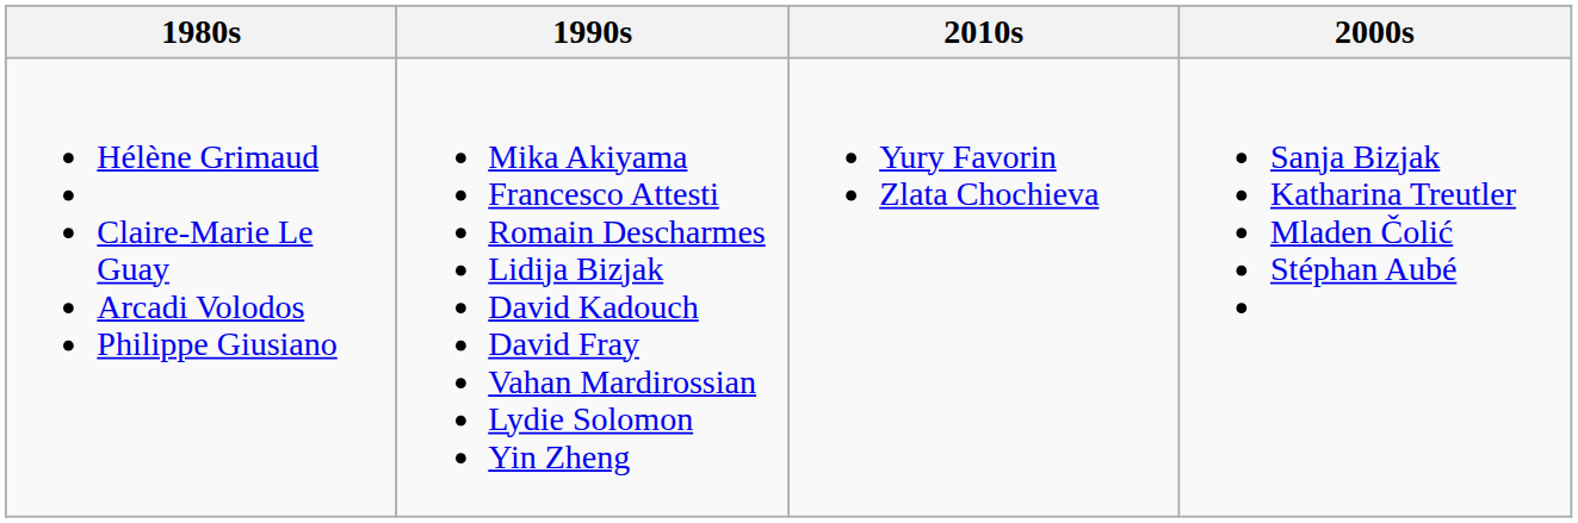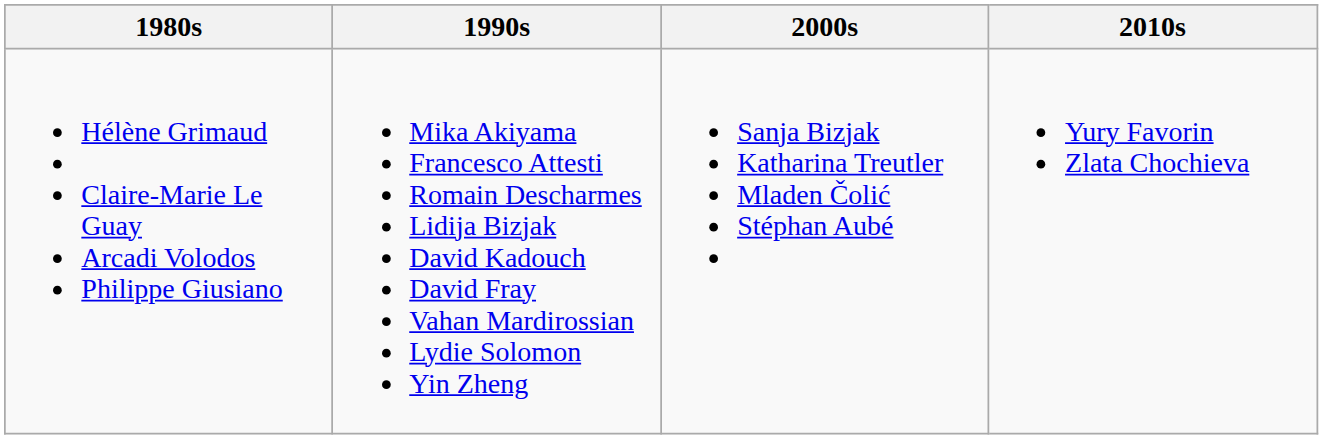columns swapped: 2000s <-> 2010s
